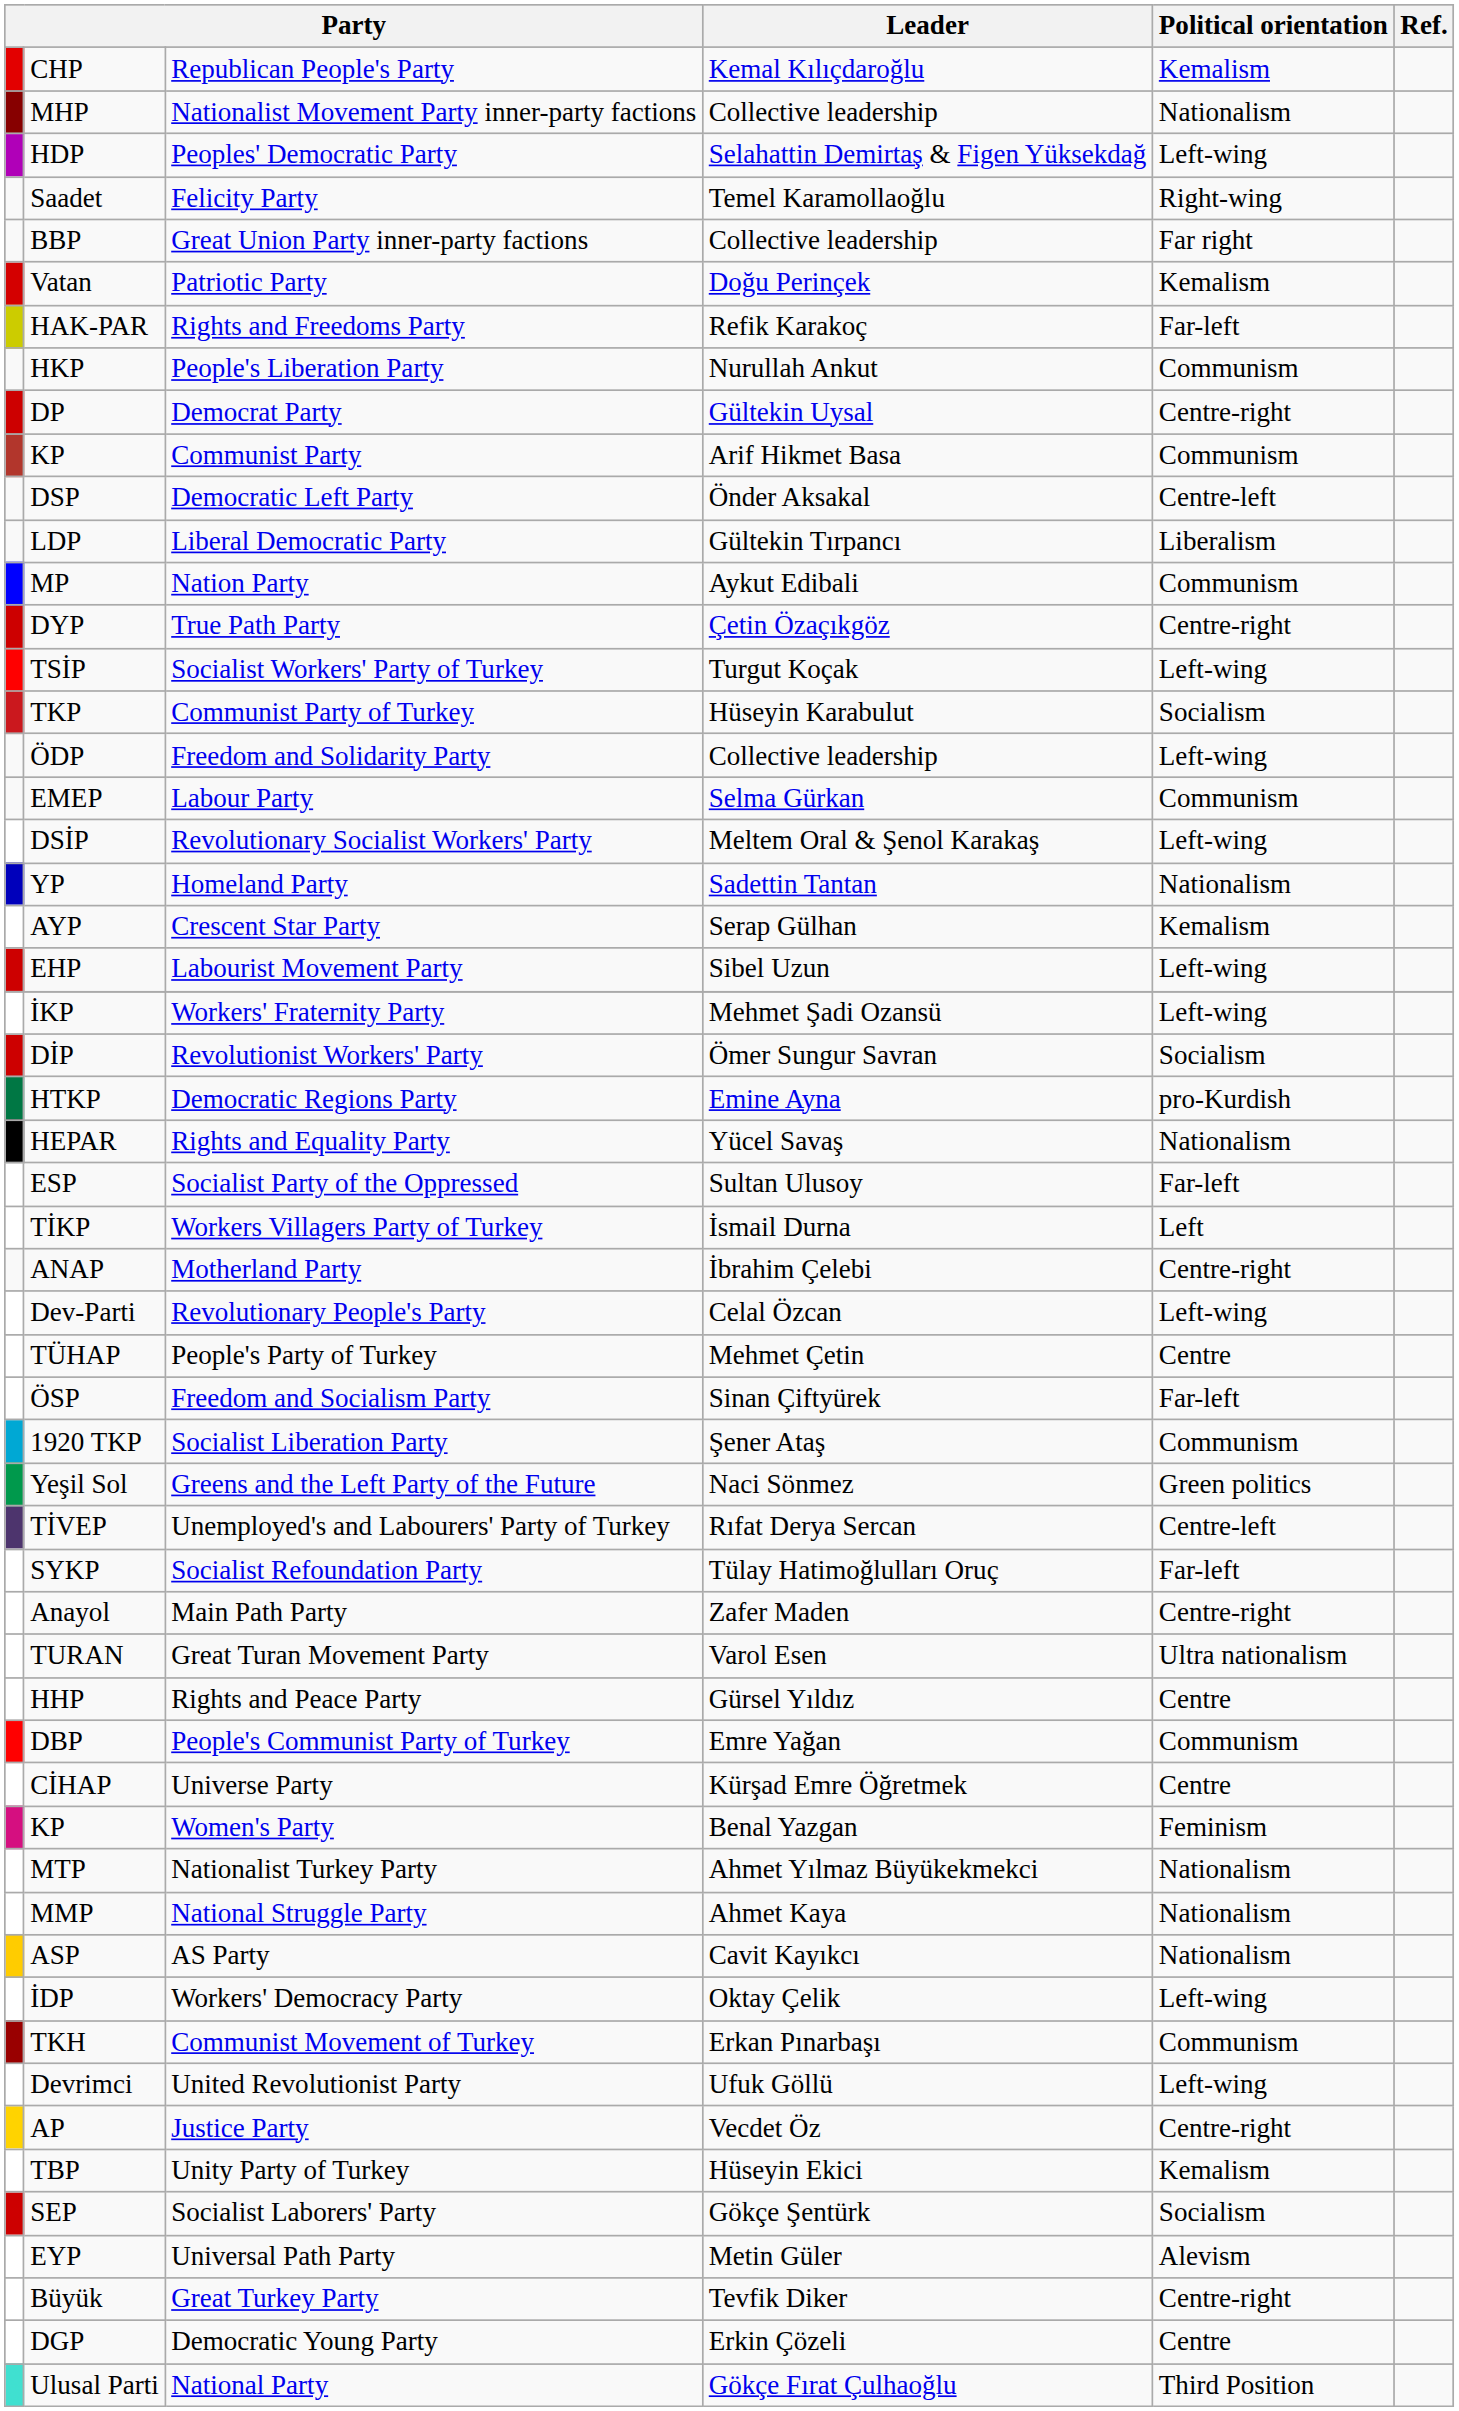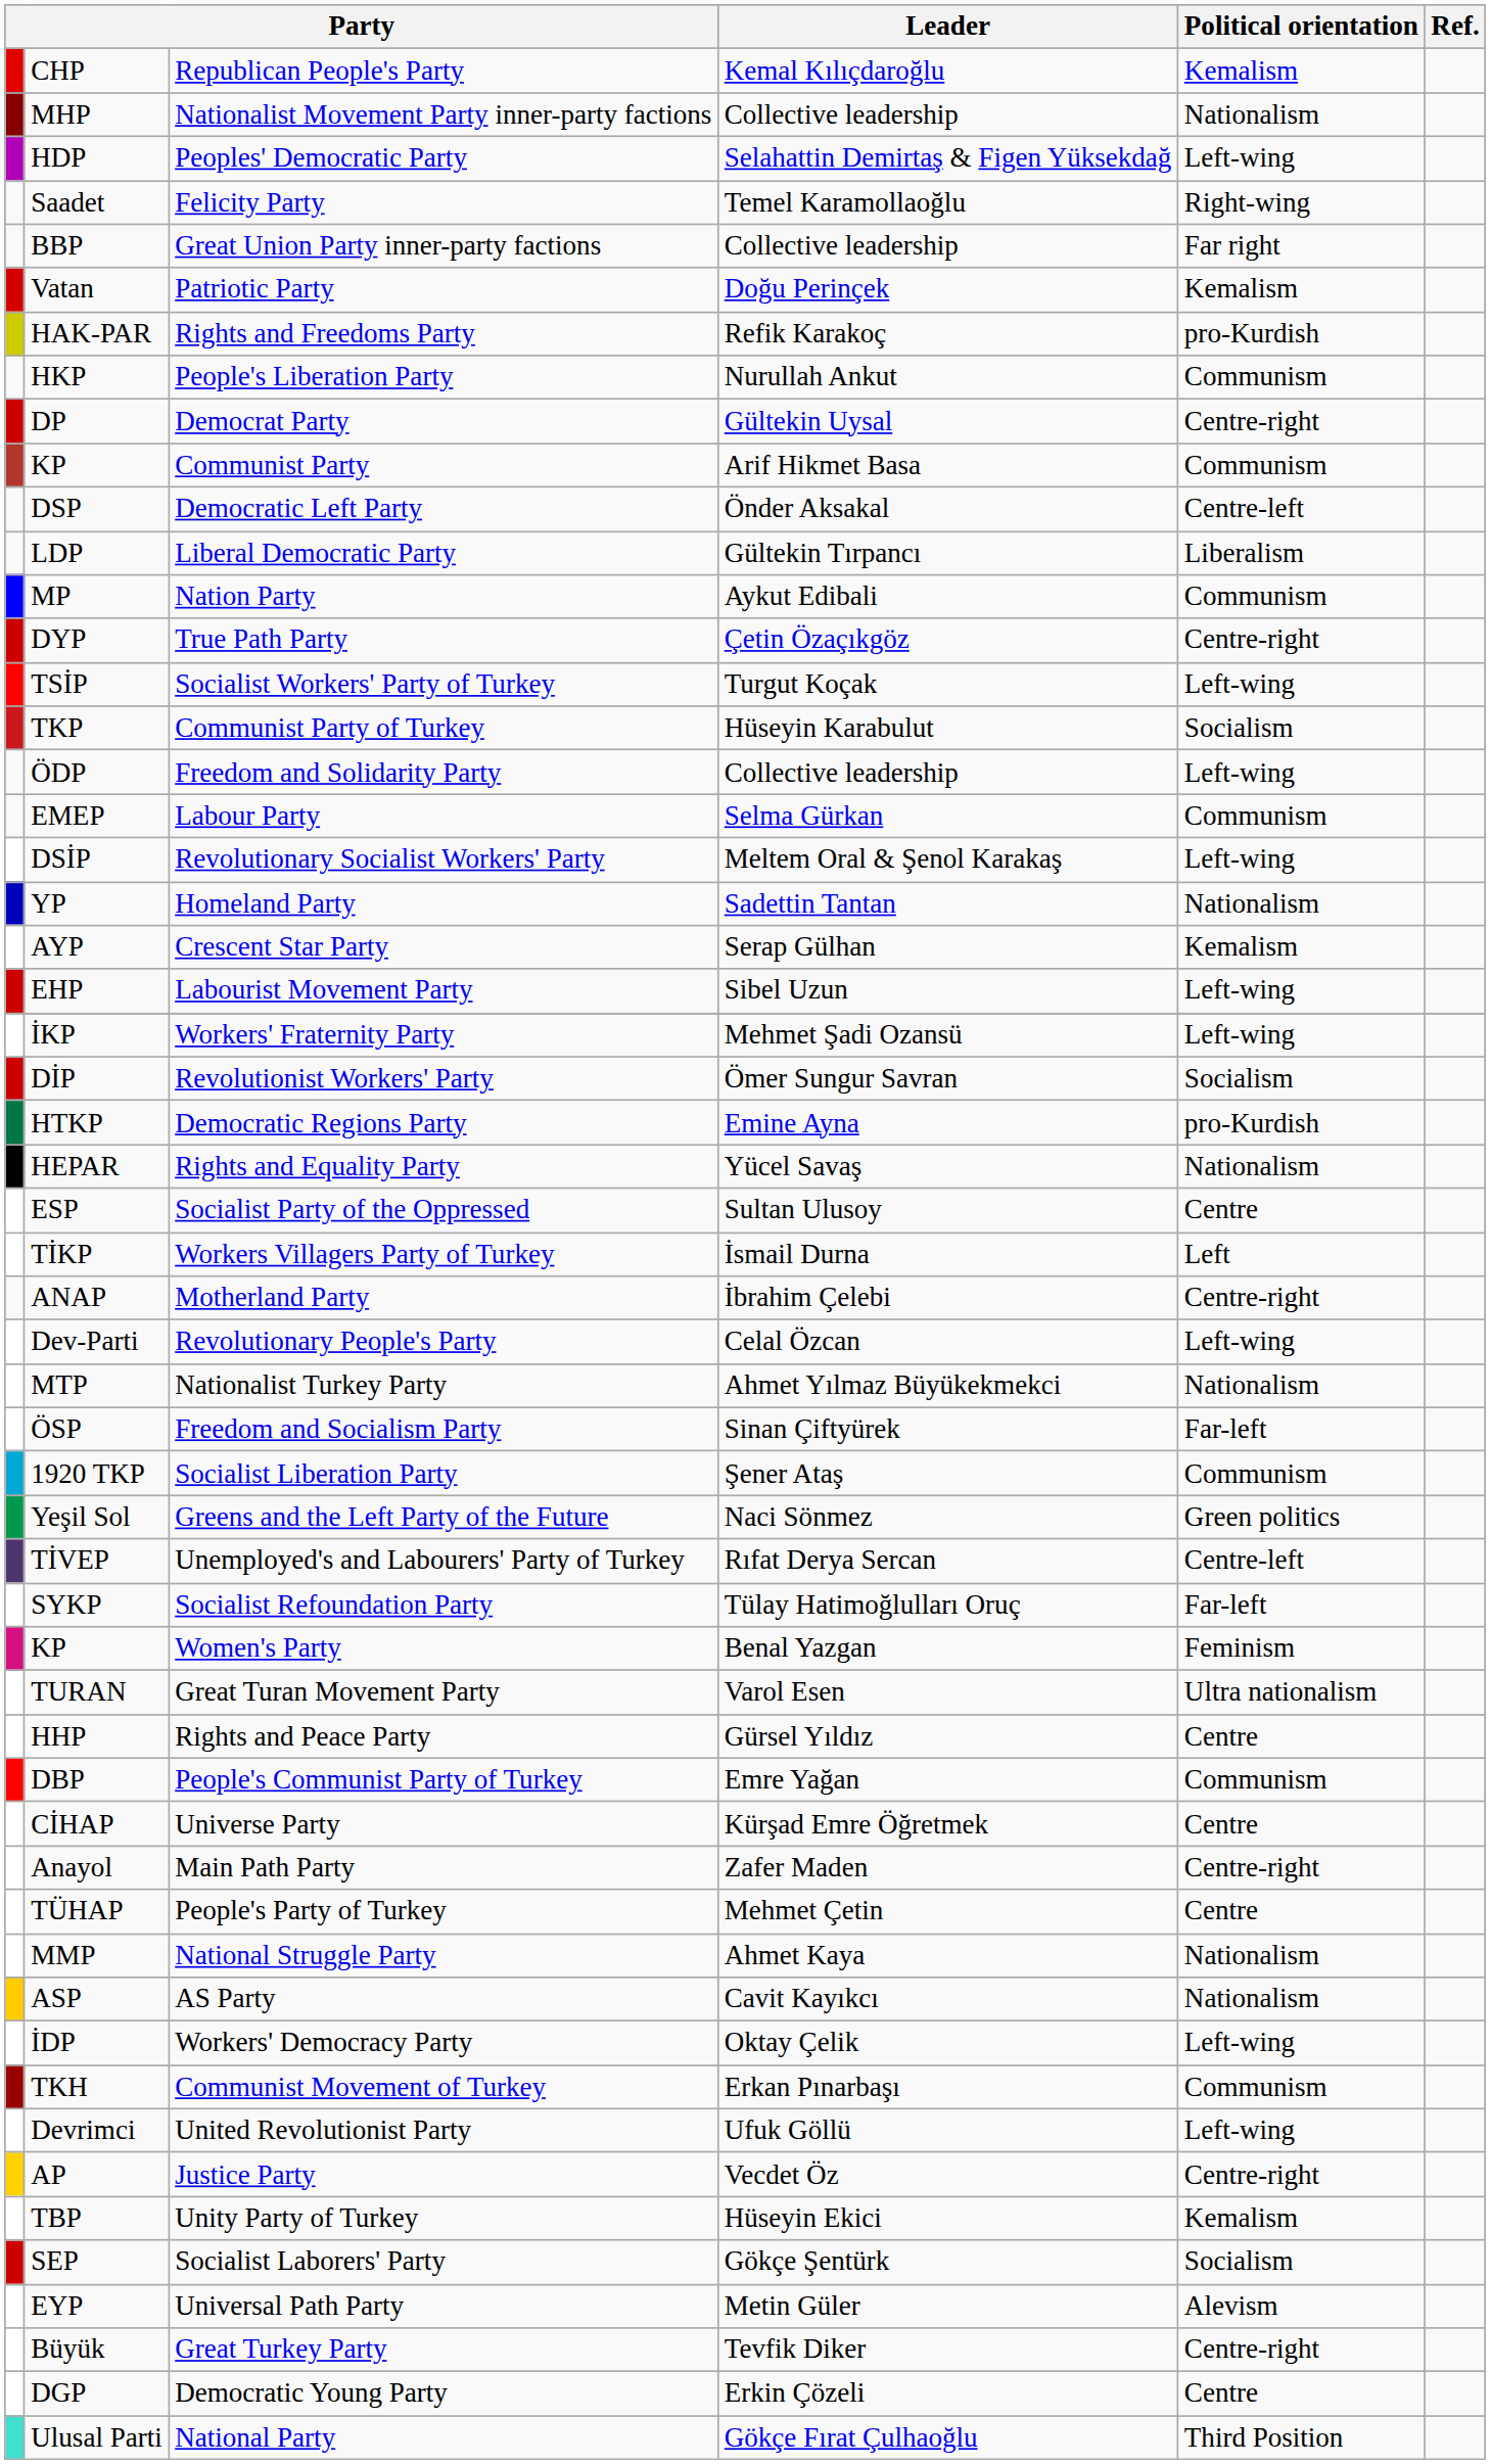Rights and Freedoms Party | Political orientation: Far-left -> pro-Kurdish
Socialist Party of the Oppressed | Political orientation: Far-left -> Centre
rows swapped: Nationalist Turkey Party <-> People's Party of Turkey
rows swapped: Women's Party <-> Main Path Party
